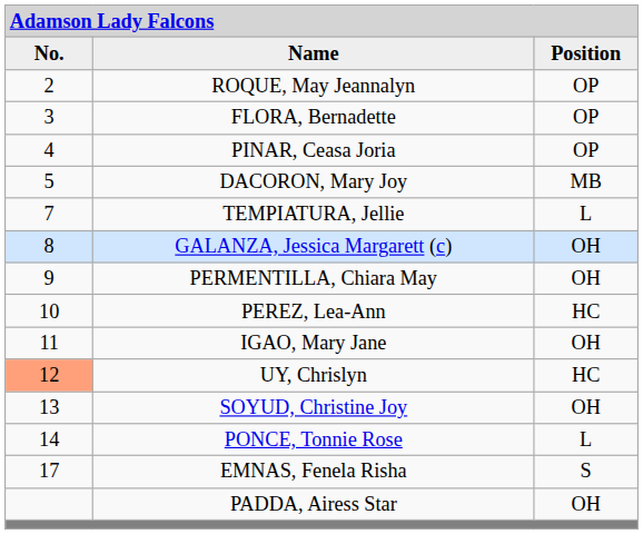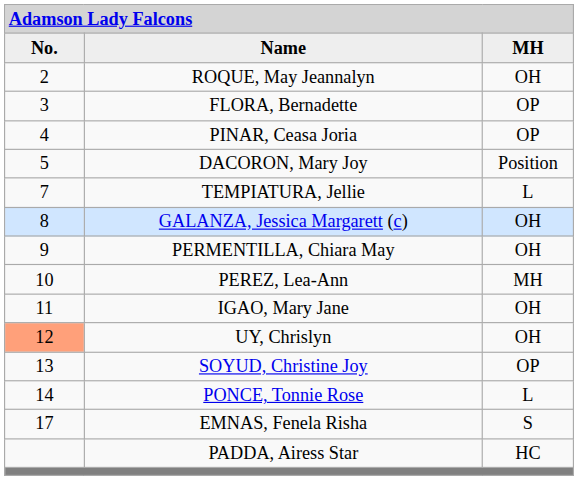Name | column 3: Position -> MH
ROQUE, May Jeannalyn | column 3: OP -> OH
DACORON, Mary Joy | column 3: MB -> Position
PEREZ, Lea-Ann | column 3: HC -> MH
UY, Chrislyn | column 3: HC -> OH
SOYUD, Christine Joy | column 3: OH -> OP
PADDA, Airess Star | column 3: OH -> HC
